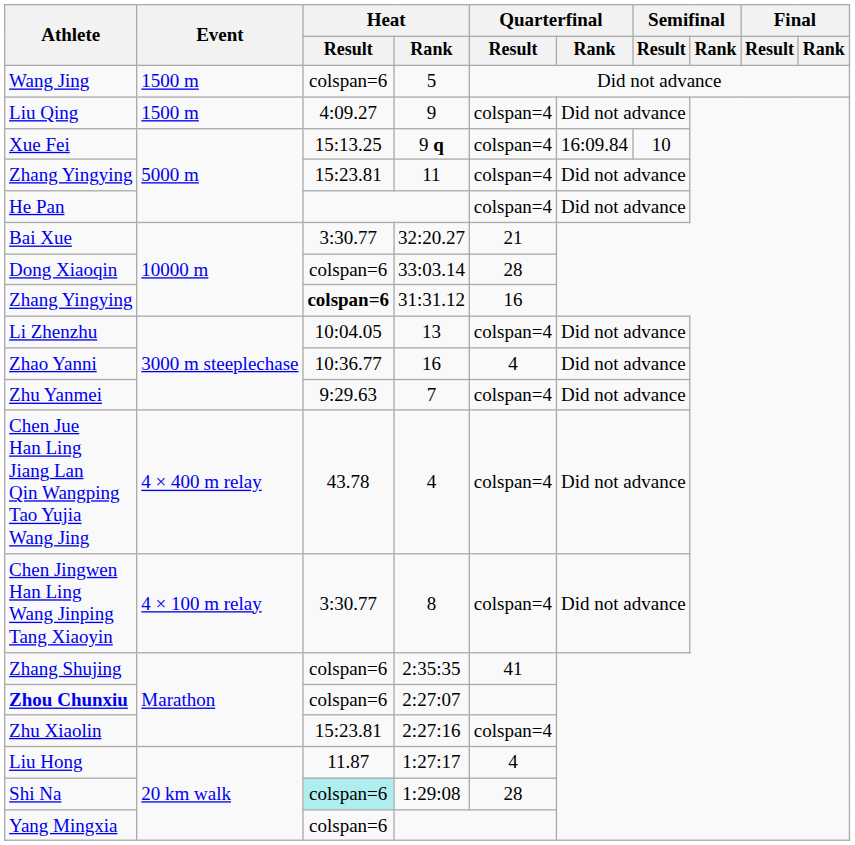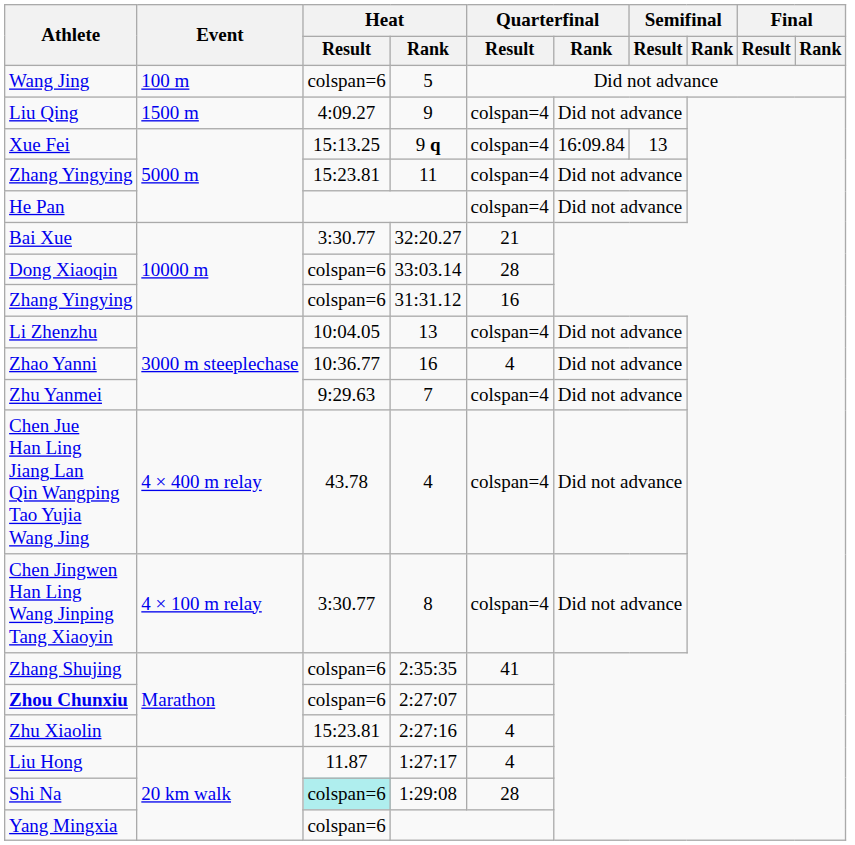Wang Jing | Event: 1500 m -> 100 m
Xue Fei | Semifinal / Result: 10 -> 13
Zhang Yingying / 31:31.12 | Heat / Result: bold -> normal
Zhu Xiaolin | Quarterfinal / Result: colspan=4 -> 4
